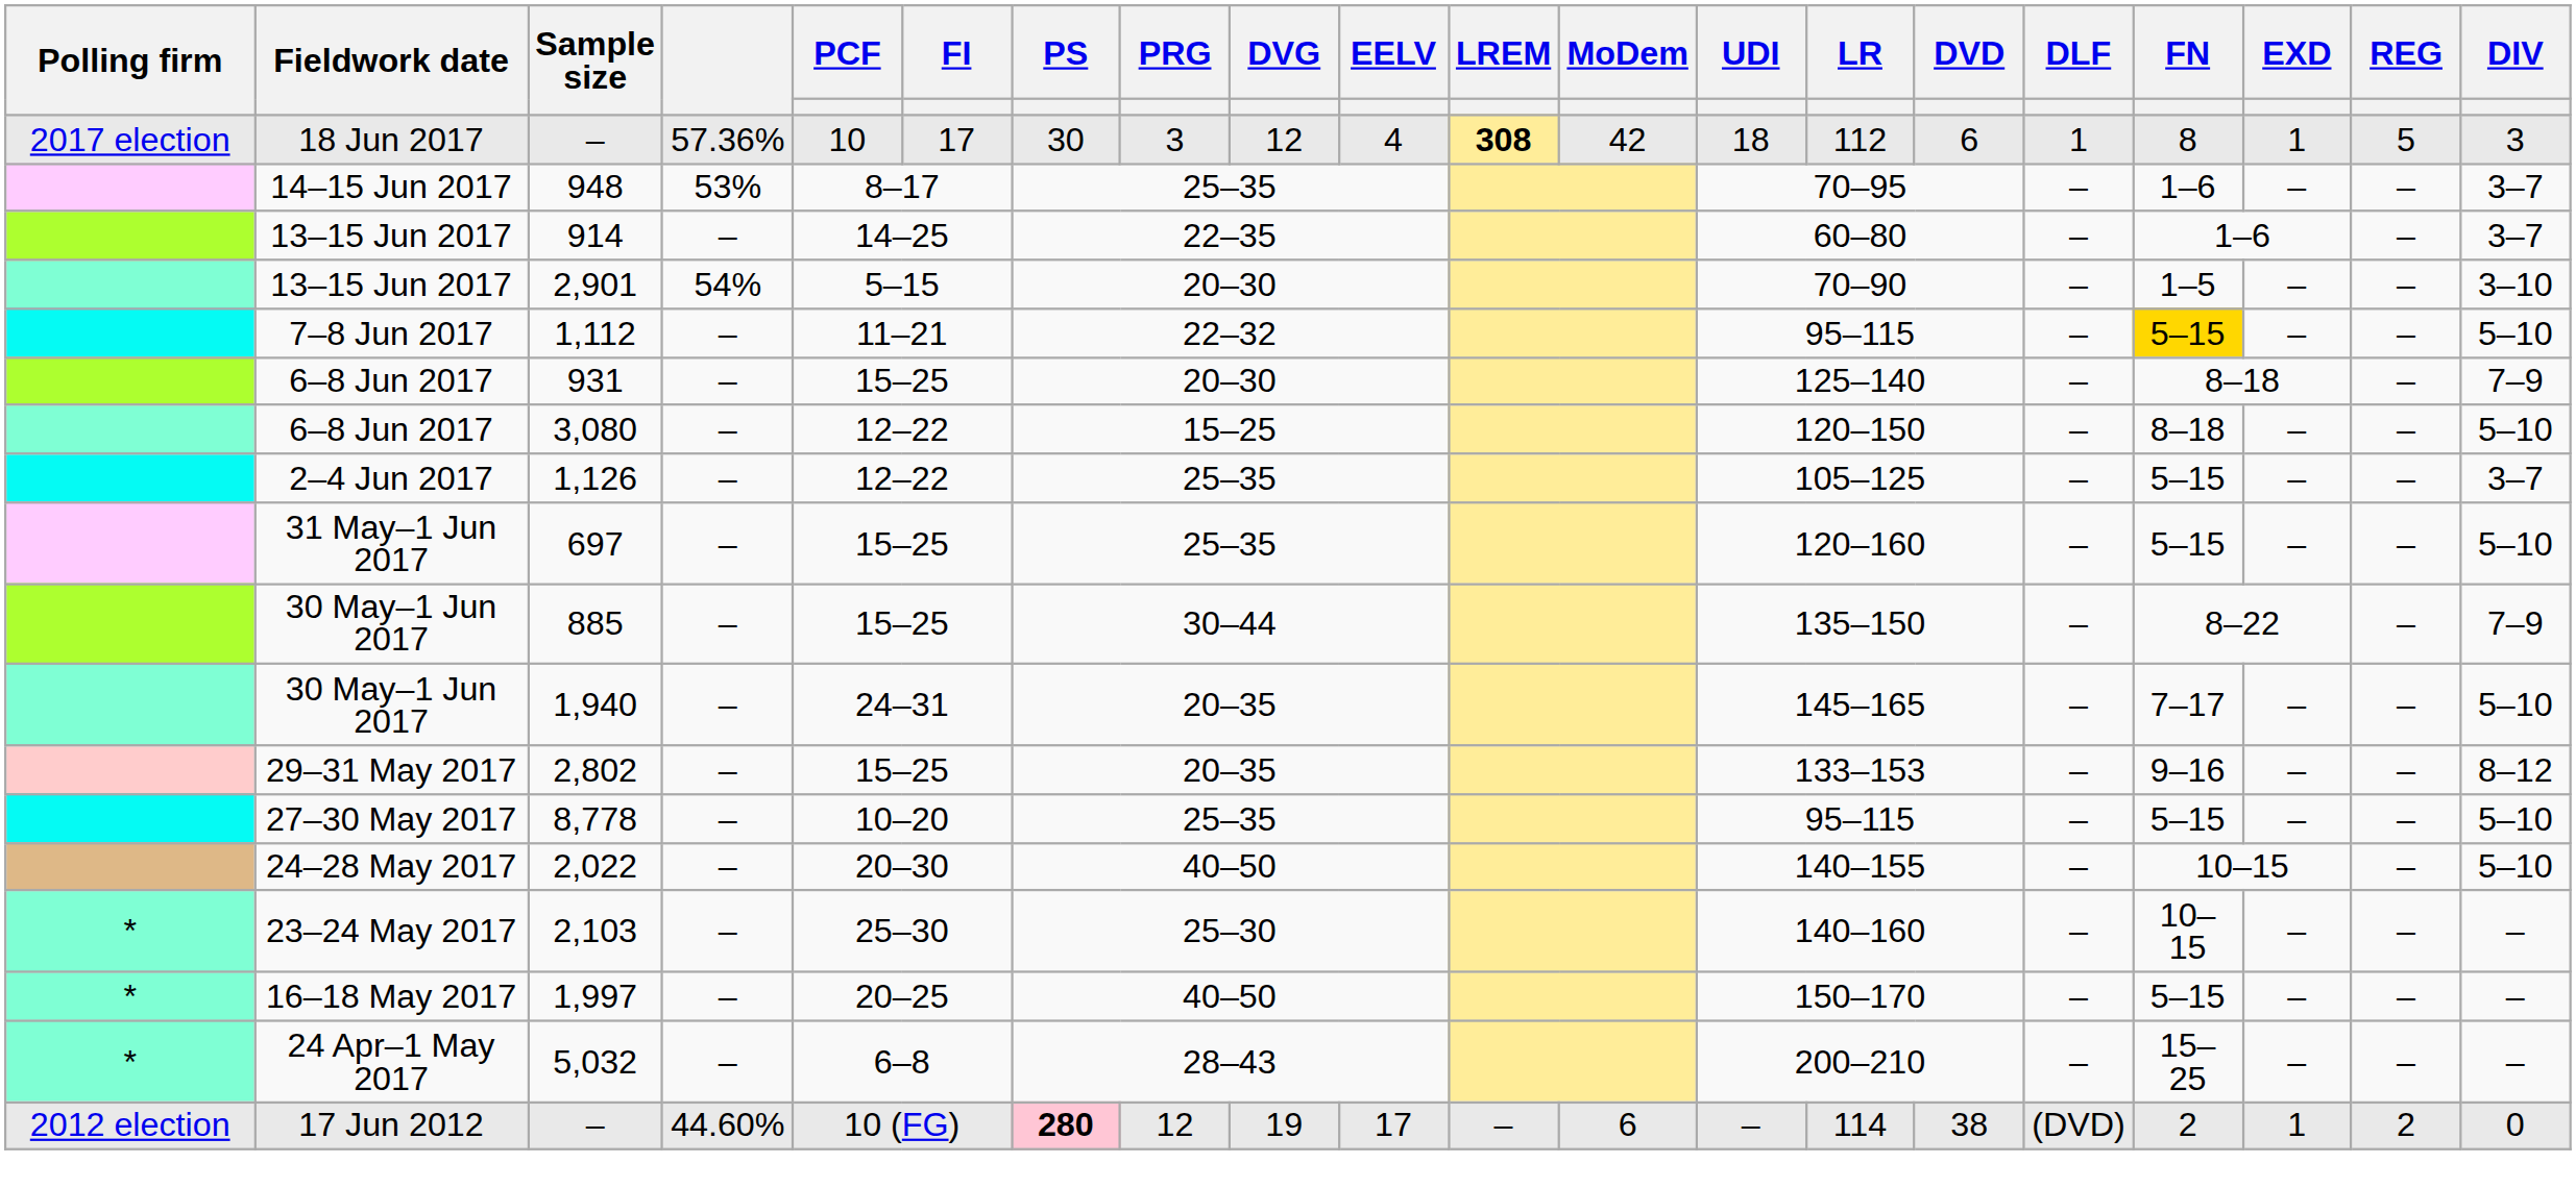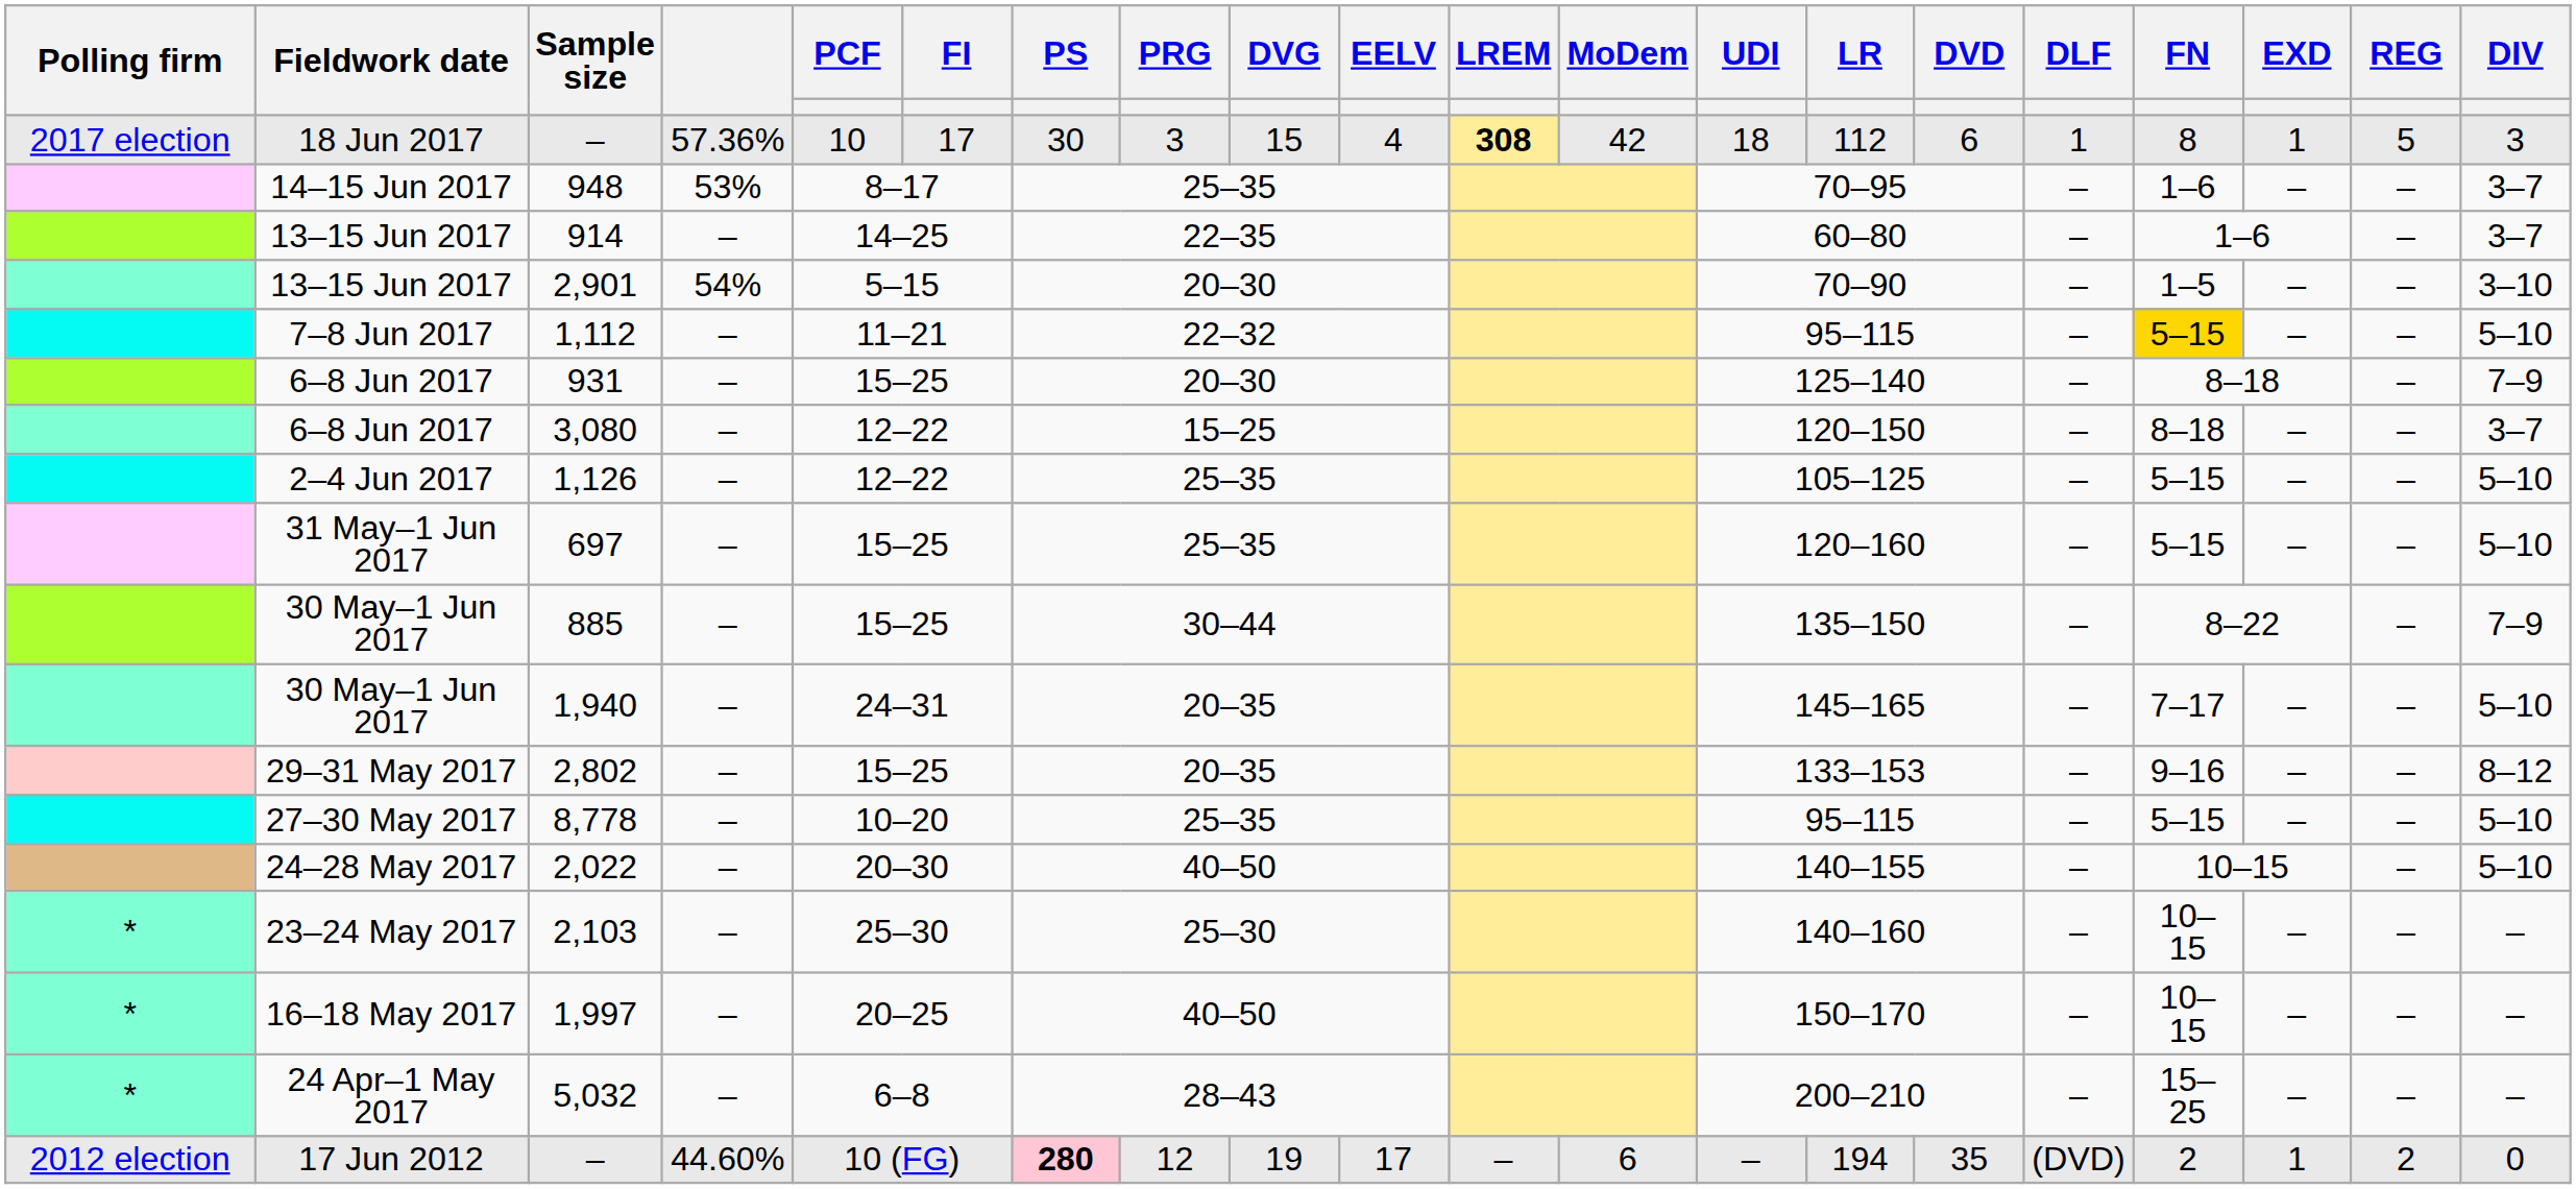18 Jun 2017 / – | DVG: 12 -> 15
3,080 | DIV: 5–10 -> 3–7
1,126 | DIV: 3–7 -> 5–10
1,997 | FN: 5–15 -> 10–15
17 Jun 2012 / – | LR: 114 -> 194
17 Jun 2012 / – | DVD: 38 -> 35
